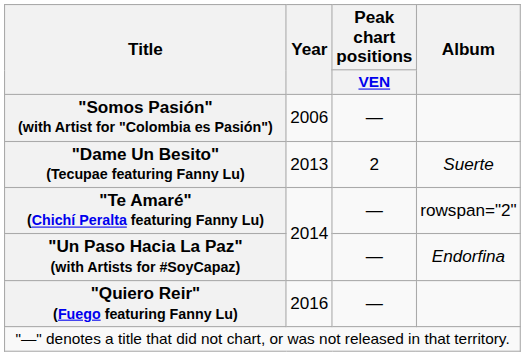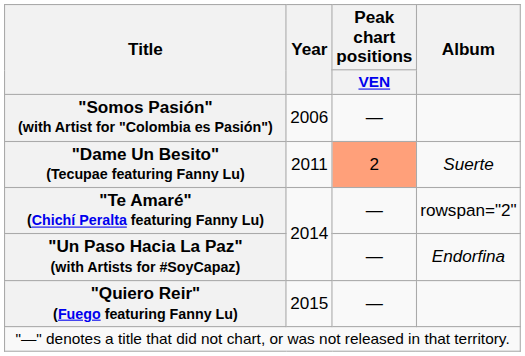"Dame Un Besito" (Tecupae featuring Fanny Lu) | Year: 2013 -> 2011
"Dame Un Besito" (Tecupae featuring Fanny Lu) | Peak chart positions / VEN: no background -> lightsalmon background
"Quiero Reir" (Fuego featuring Fanny Lu) | Year: 2016 -> 2015
